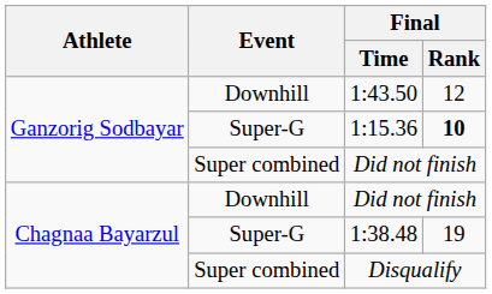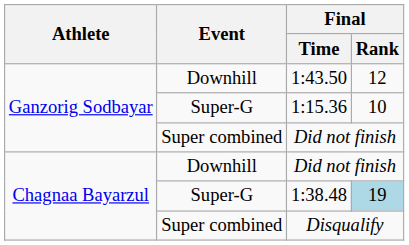1:15.36 | Final / Rank: bold -> normal
1:38.48 | Final / Rank: no background -> lightblue background
